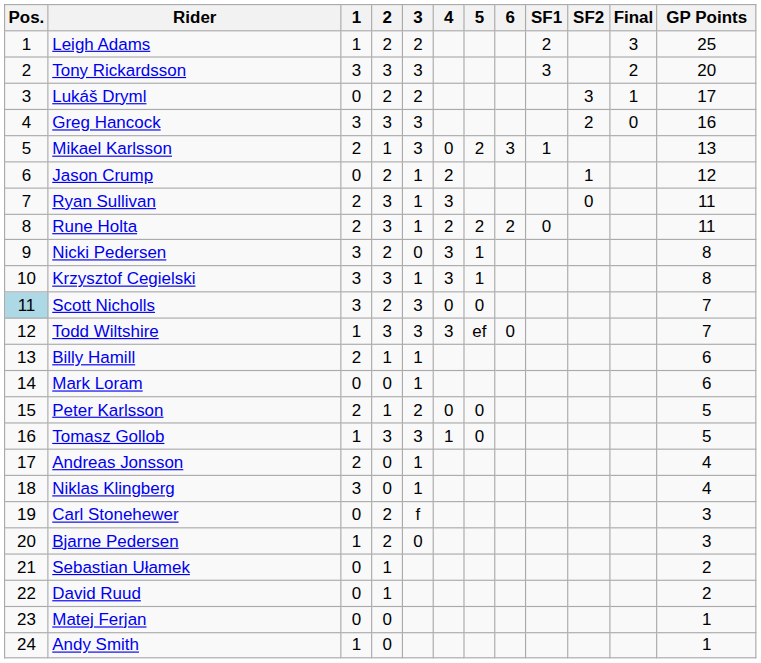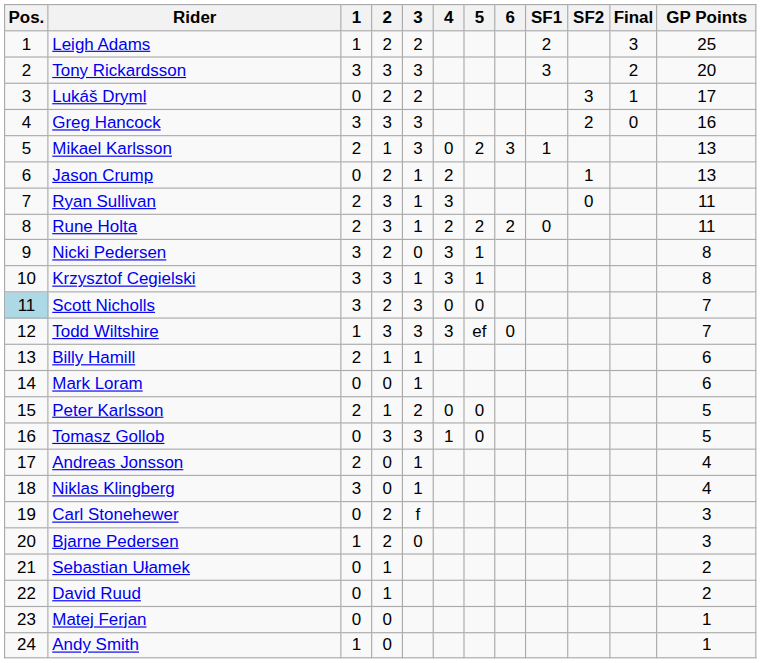Jason Crump | GP Points: 12 -> 13
Tomasz Gollob | 1: 1 -> 0
